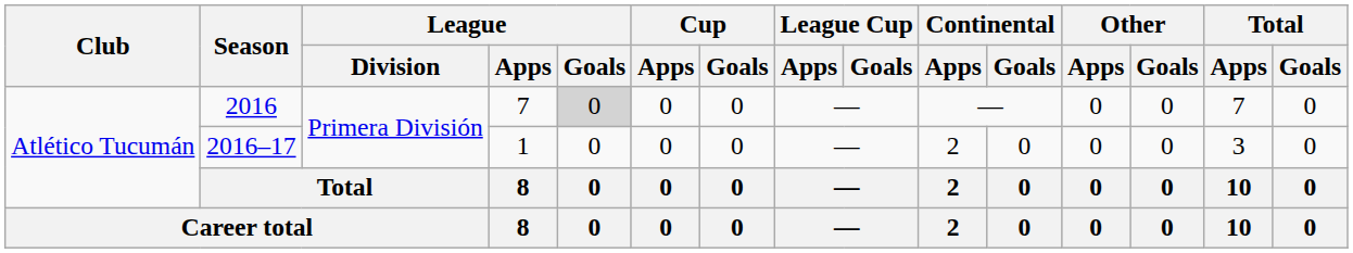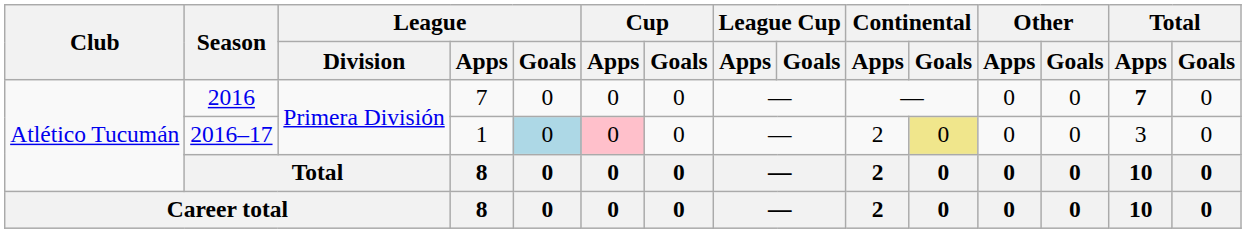2016 | League / Goals: lightgrey background -> no background
2016 | Total / Apps: normal -> bold
2016–17 | League / Goals: no background -> lightblue background
2016–17 | Cup / Apps: no background -> pink background
2016–17 | Continental / Goals: no background -> khaki background
